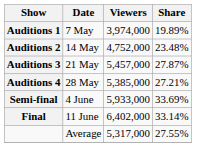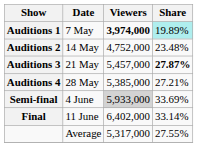Auditions 1 | Viewers: normal -> bold
Auditions 1 | Share: no background -> paleturquoise background
Auditions 3 | Share: normal -> bold
Semi-final | Viewers: no background -> lightgrey background
